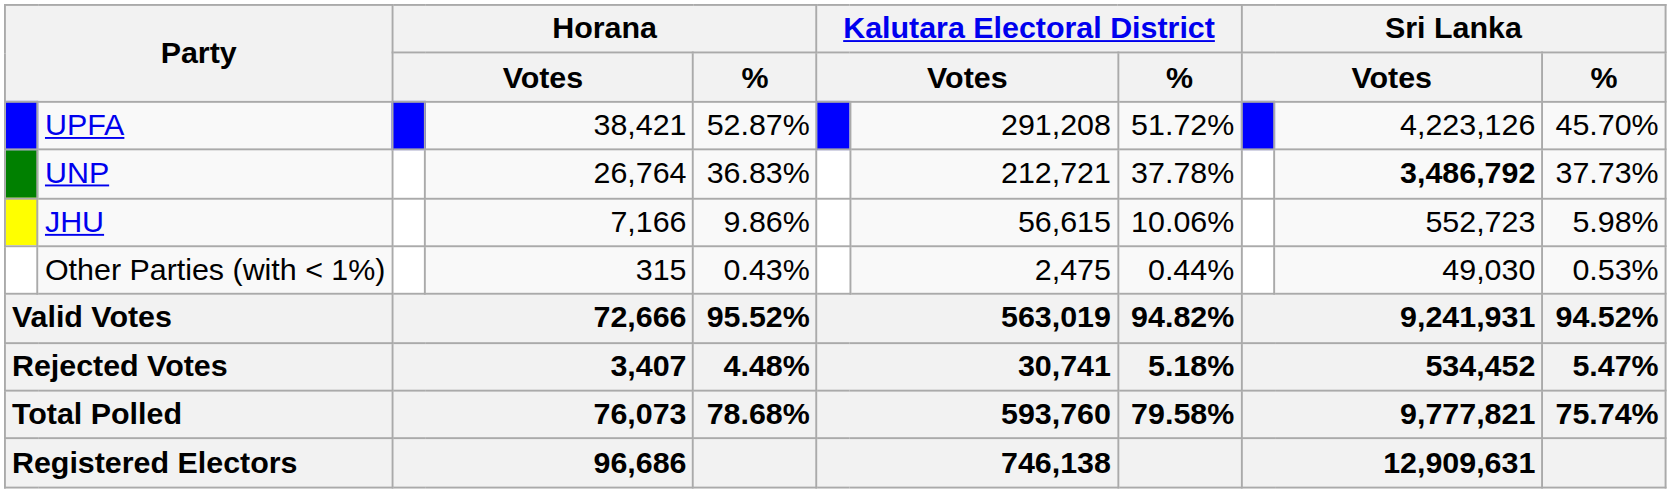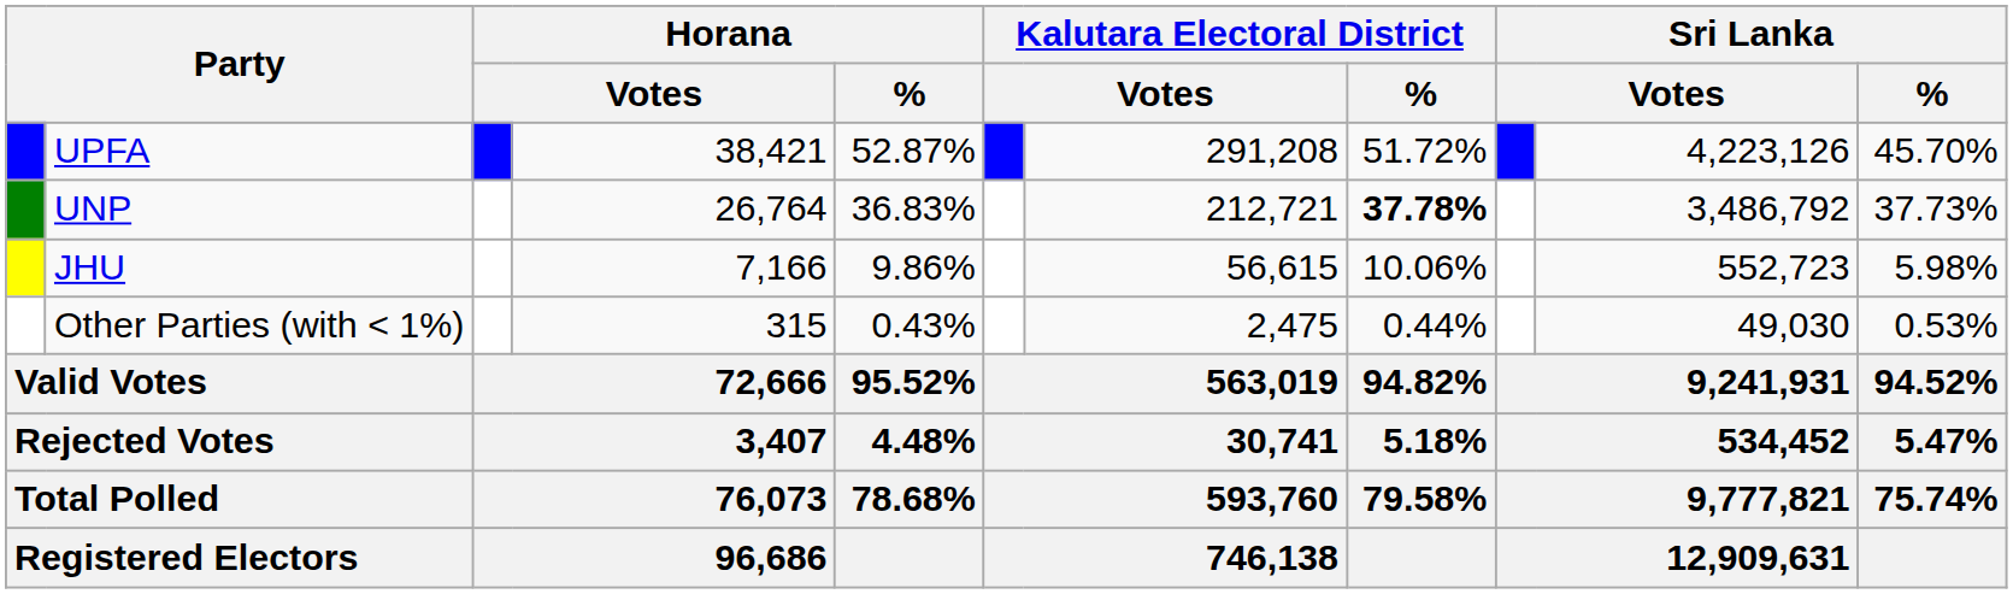UNP | Kalutara Electoral District / %: normal -> bold
UNP | column 10: bold -> normal
